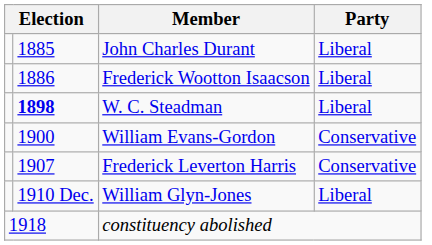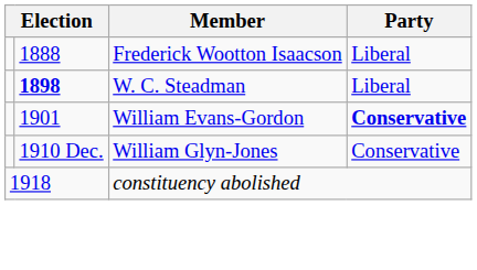- row: 1885 | John Charles Durant | Liberal
Frederick Wootton Isaacson | column 2: 1886 -> 1888
William Evans-Gordon | column 2: 1900 -> 1901
William Evans-Gordon | Party: normal -> bold
- row: 1907 | Frederick Leverton Harris | Conservative
William Glyn-Jones | Party: Liberal -> Conservative
